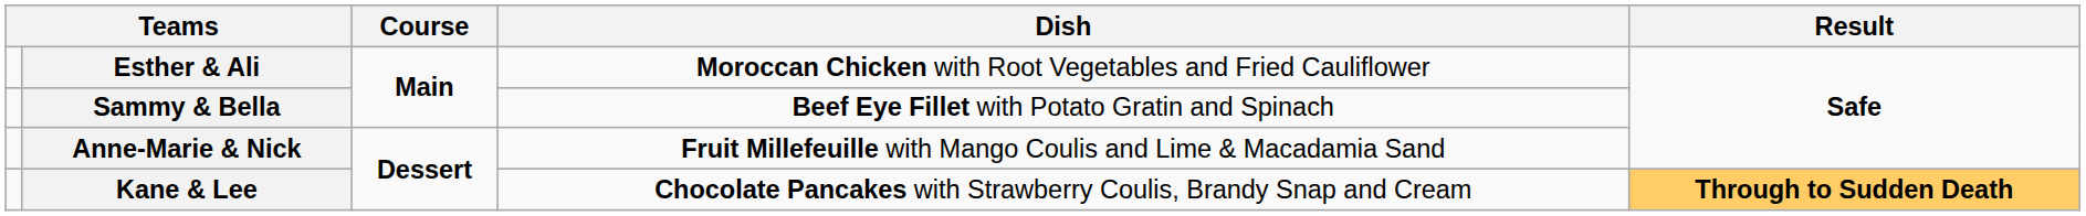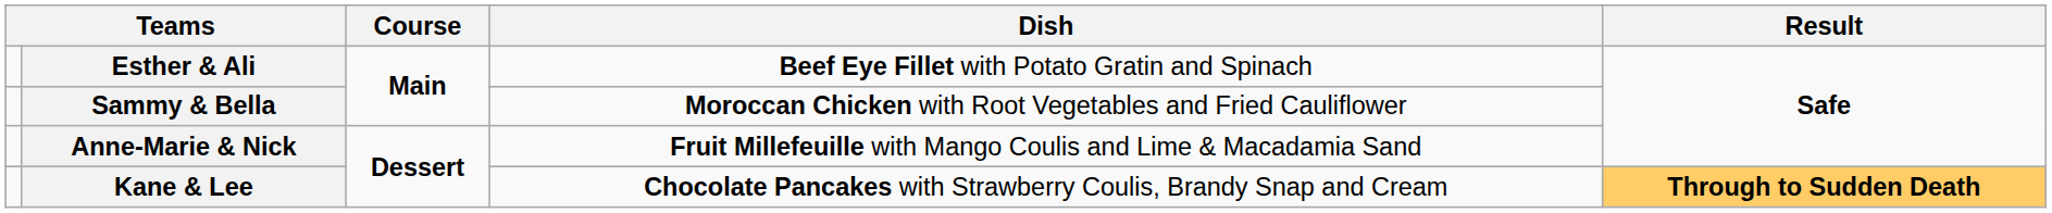Esther & Ali | Dish: Moroccan Chicken with Root Vegetables and Fried Cauliflower -> Beef Eye Fillet with Potato Gratin and Spinach
Sammy & Bella | Dish: Beef Eye Fillet with Potato Gratin and Spinach -> Moroccan Chicken with Root Vegetables and Fried Cauliflower
